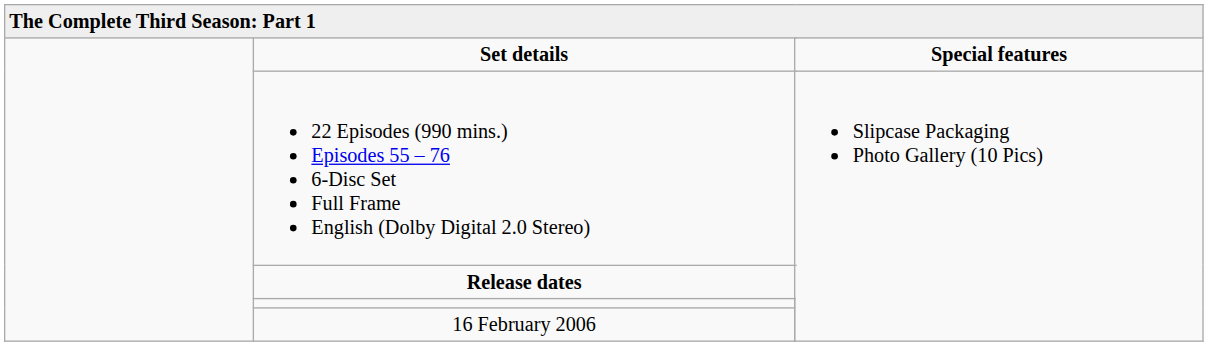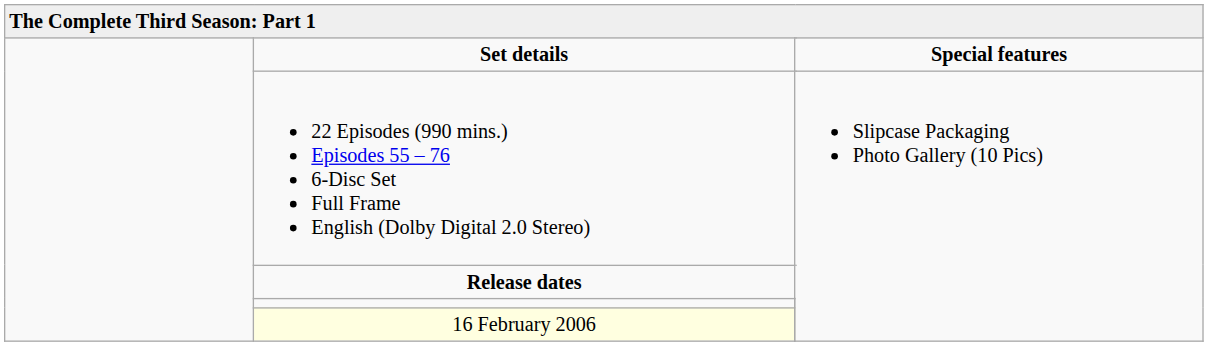16 February 2006 | column 2: no background -> lightyellow background
